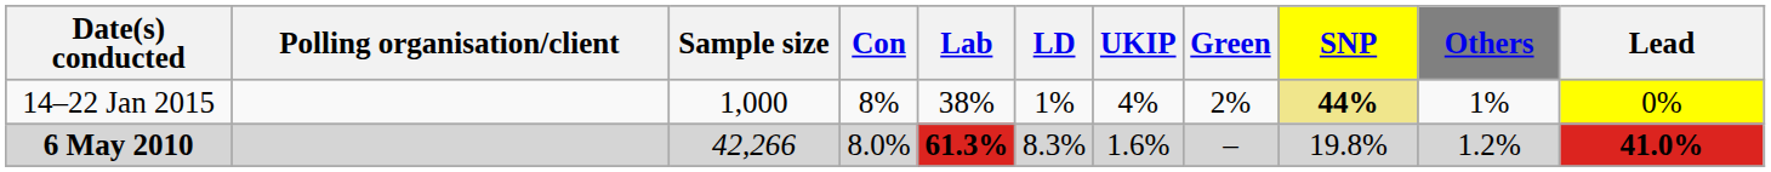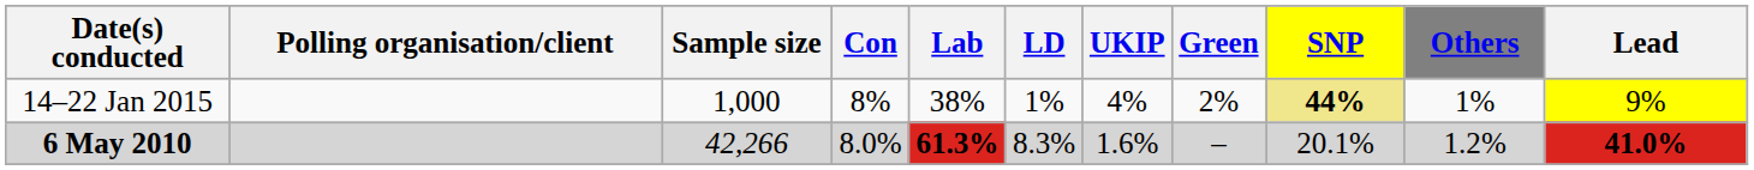14–22 Jan 2015 | Lead: 0% -> 9%
6 May 2010 | SNP: 19.8% -> 20.1%
